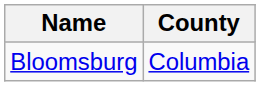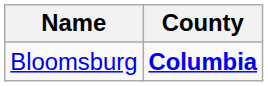Bloomsburg | County: normal -> bold
